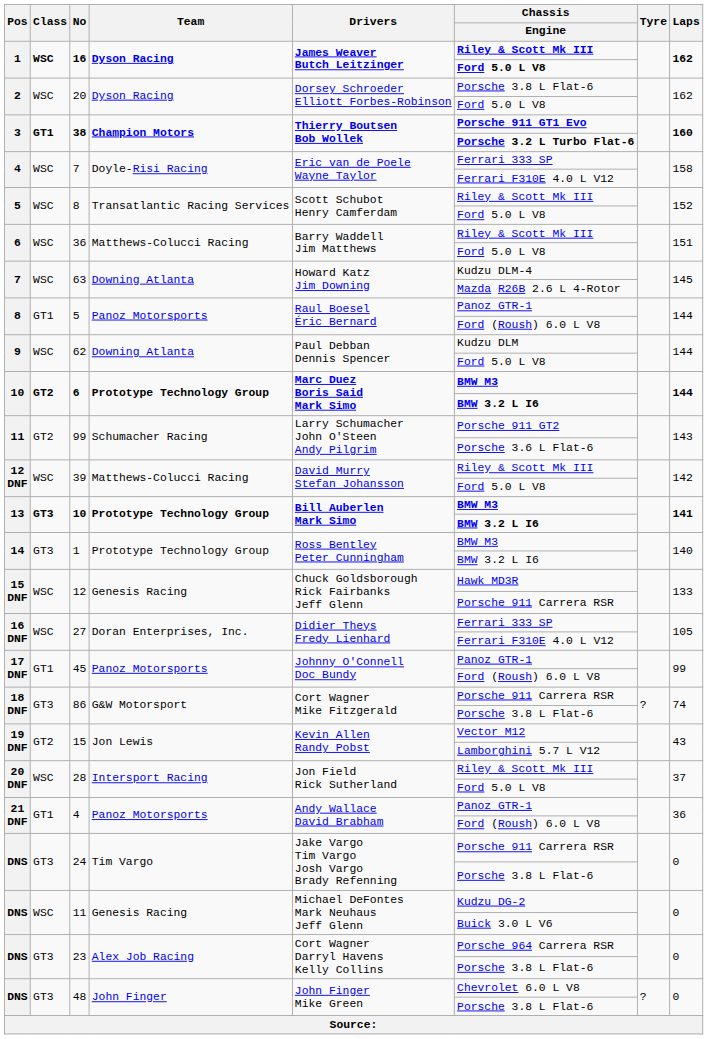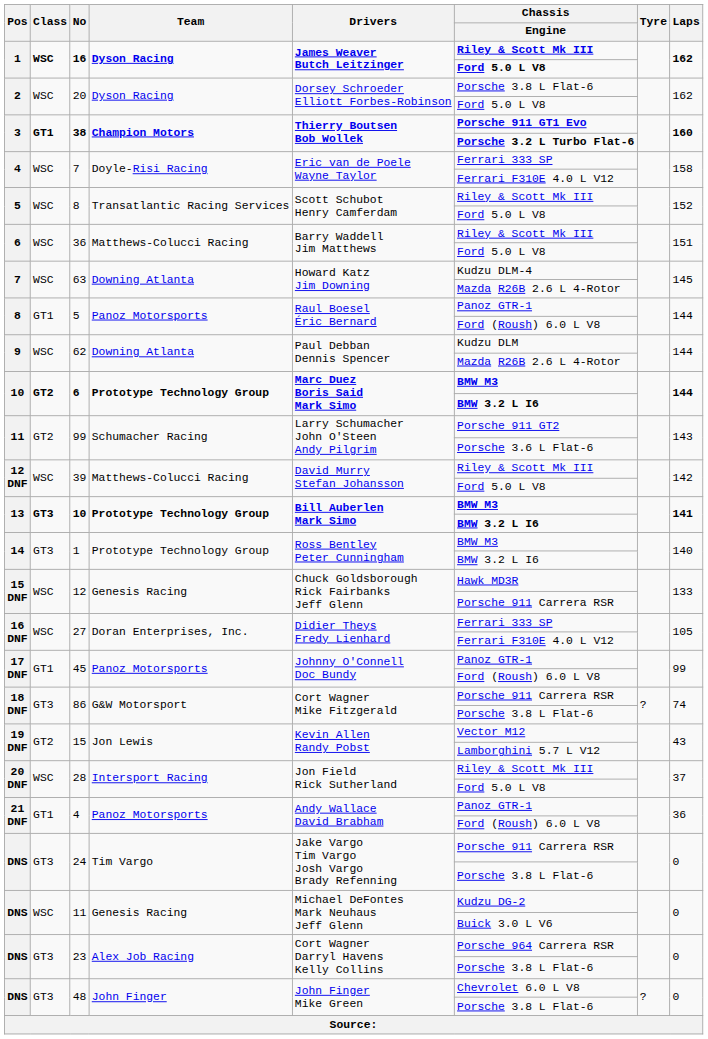row 20 | Chassis / Engine: Ford 5.0 L V8 -> Mazda R26B 2.6 L 4-Rotor
